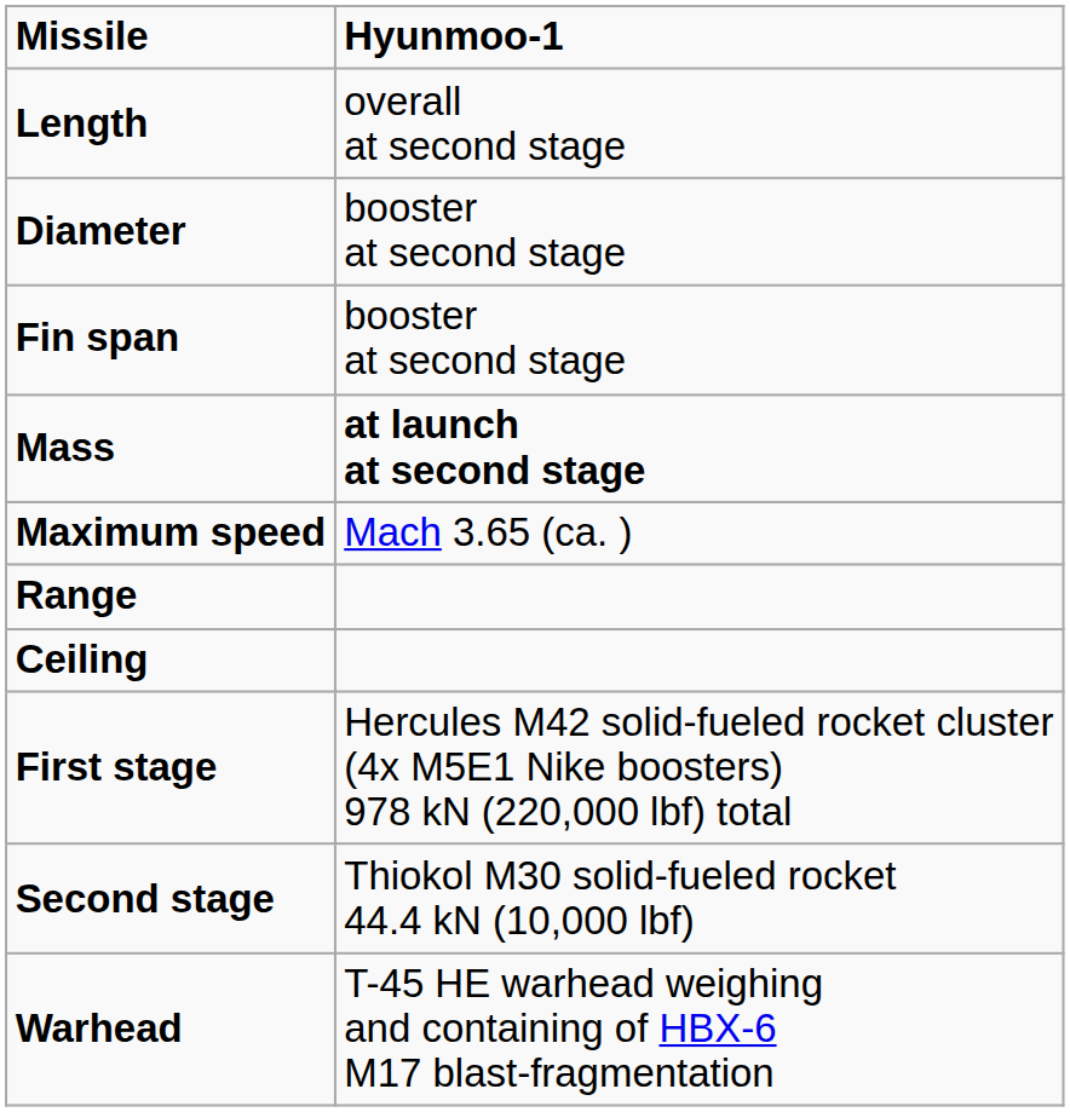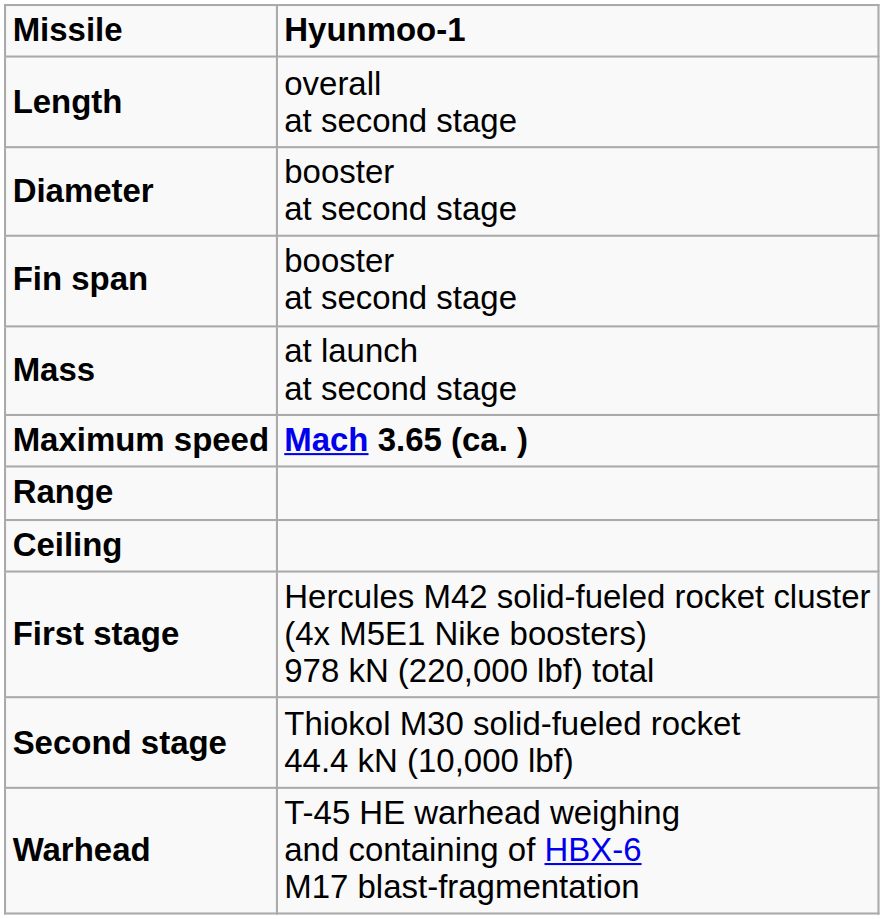Mass | Hyunmoo-1: bold -> normal
Maximum speed | Hyunmoo-1: normal -> bold
